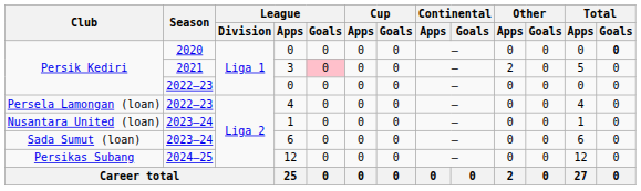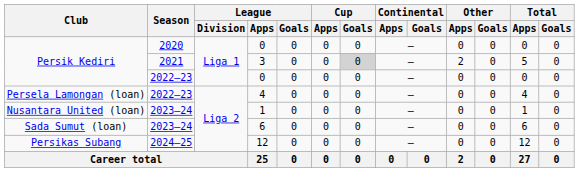2020 / 0 | Total / Goals: bold -> normal
3 | League / Goals: pink background -> no background
3 | Cup / Goals: no background -> lightgrey background
